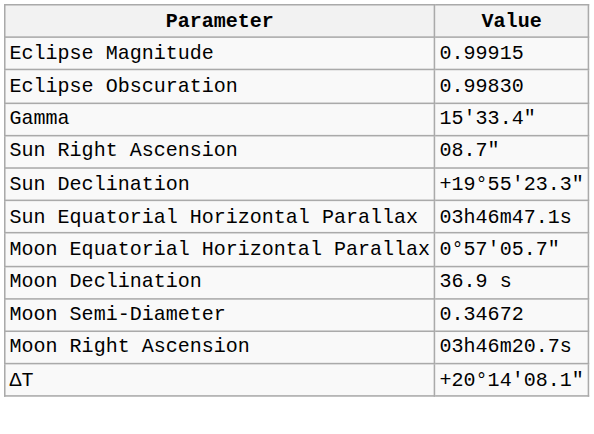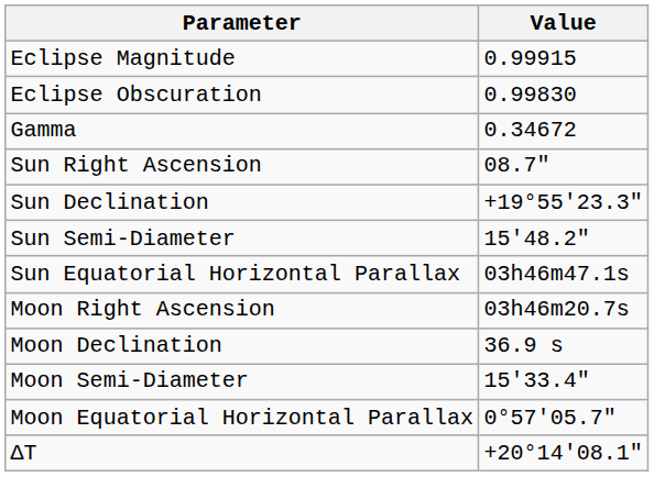Gamma | Value: 15'33.4" -> 0.34672
+ row: Sun Semi-Diameter | 15'48.2"
rows swapped: Moon Right Ascension <-> Moon Equatorial Horizontal Parallax
Moon Semi-Diameter | Value: 0.34672 -> 15'33.4"
